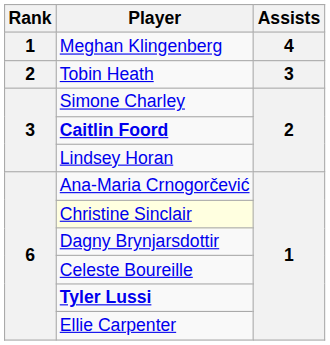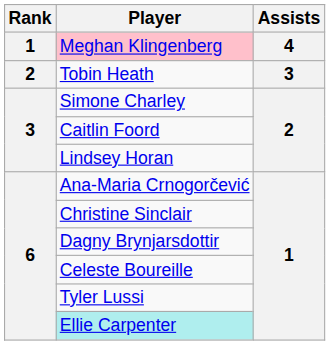Meghan Klingenberg | Player: no background -> pink background
Caitlin Foord | Player: bold -> normal
Christine Sinclair | Player: lightyellow background -> no background
Tyler Lussi | Player: bold -> normal
Ellie Carpenter | Player: no background -> paleturquoise background
